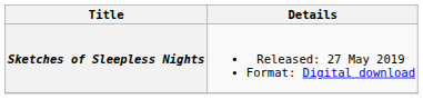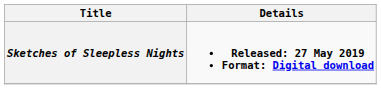Sketches of Sleepless Nights | Details: normal -> bold
